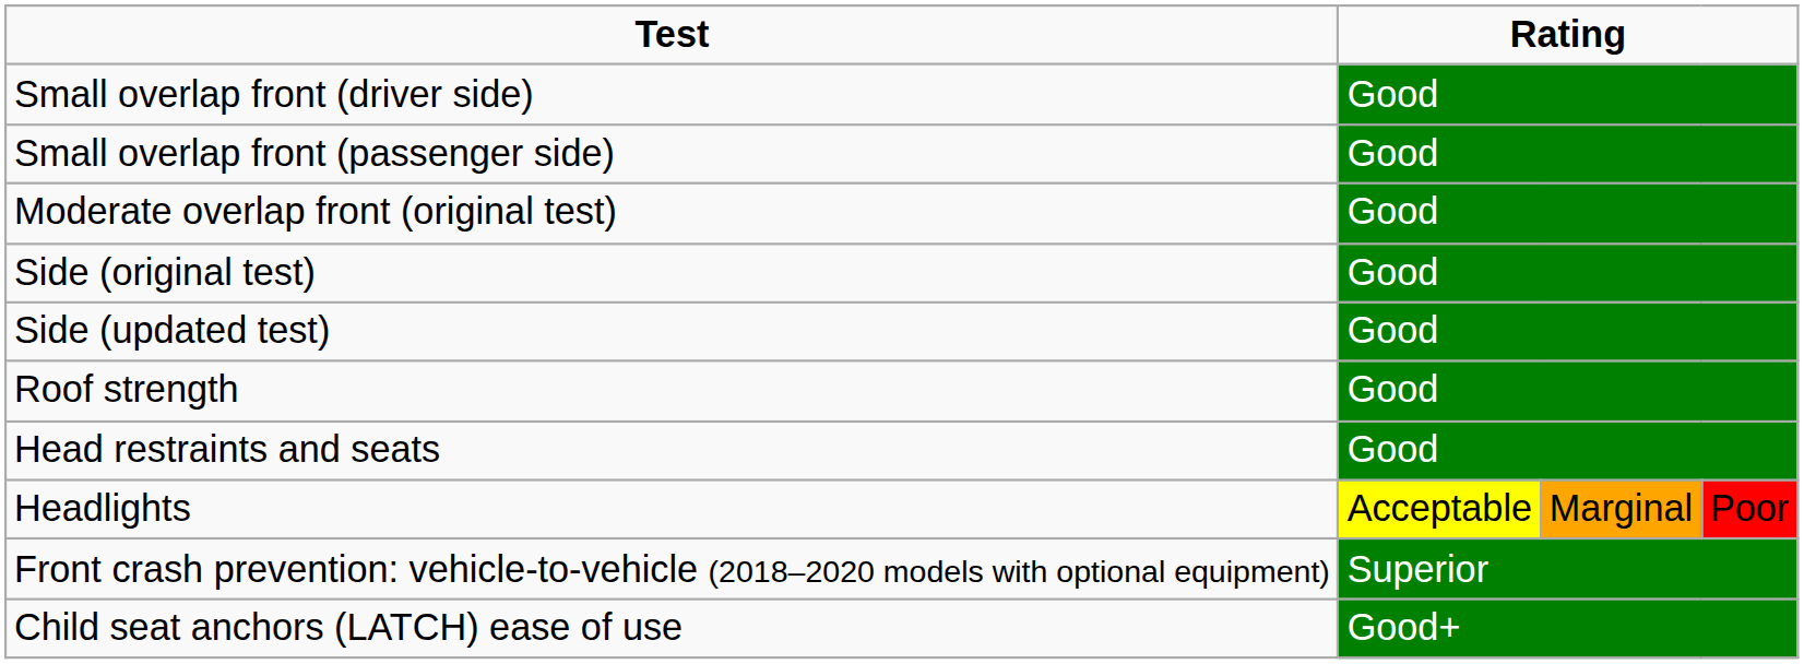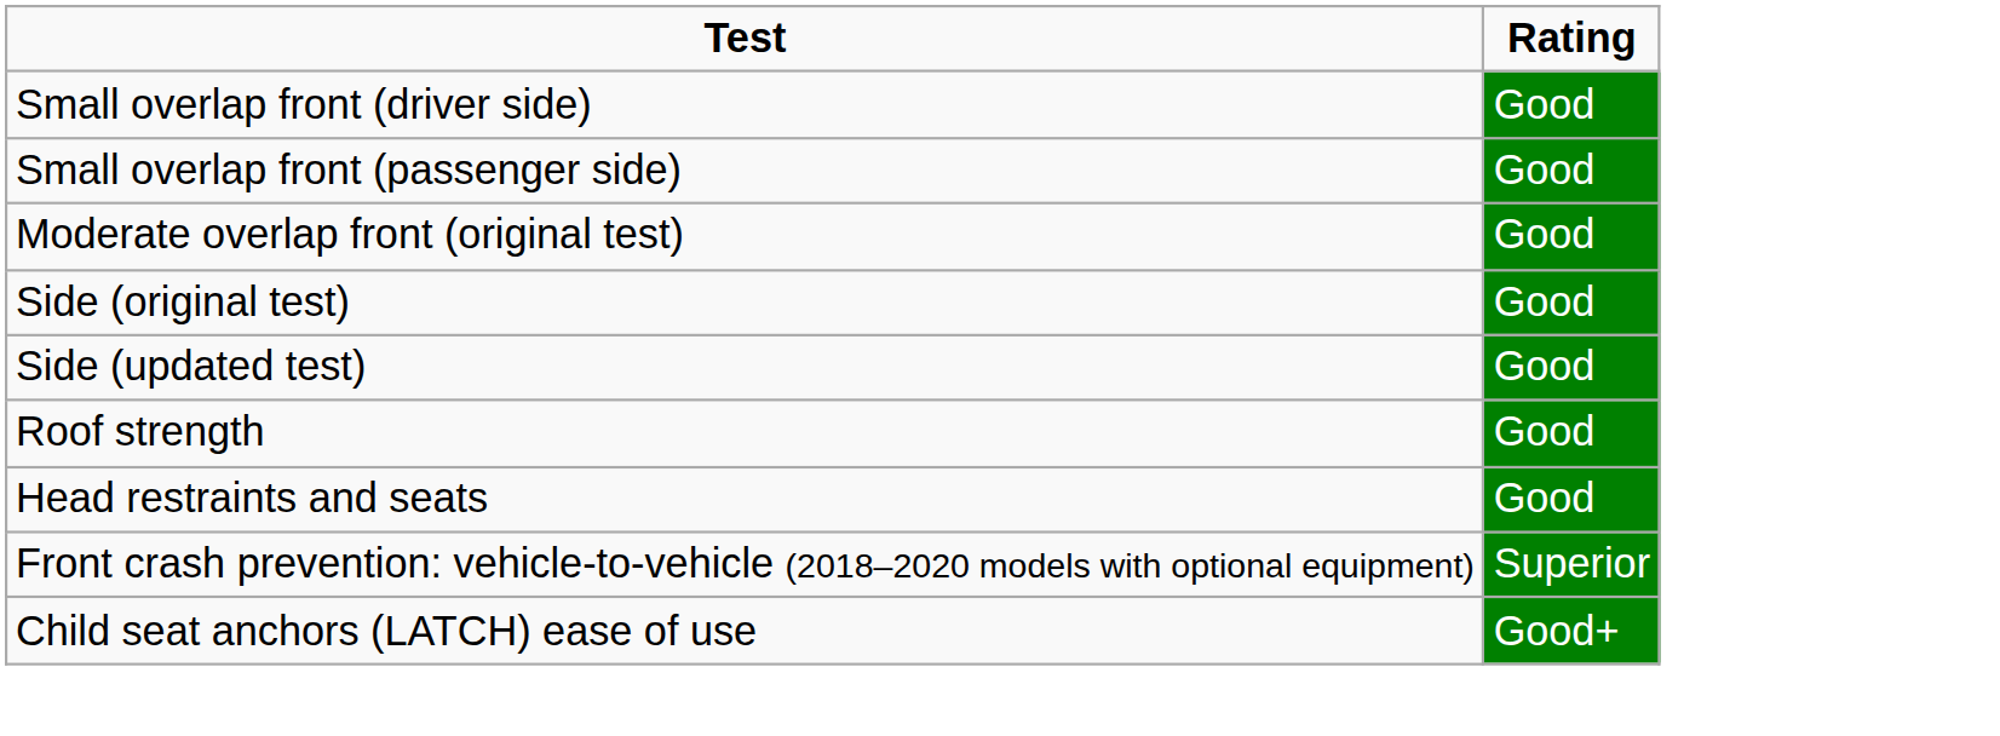- row: Headlights | Acceptable | Marginal | Poor
